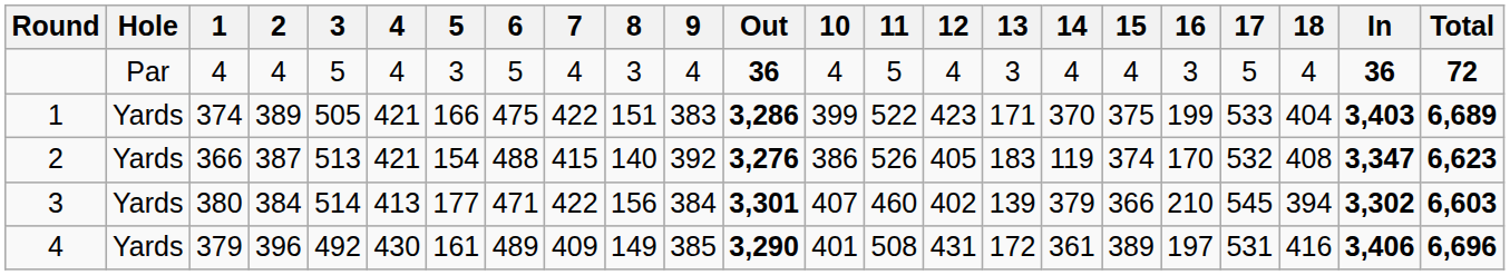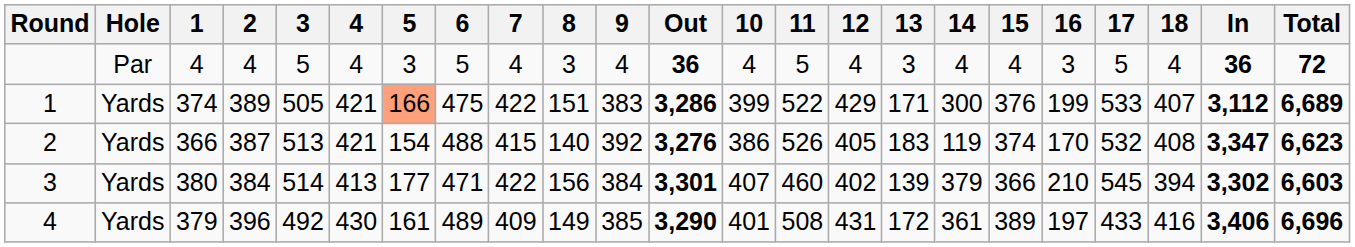row 3 | 5: no background -> lightsalmon background
row 3 | 12: 423 -> 429
row 3 | 14: 370 -> 300
row 3 | 15: 375 -> 376
row 3 | 18: 404 -> 407
row 3 | In: 3,403 -> 3,112
row 6 | 17: 531 -> 433
